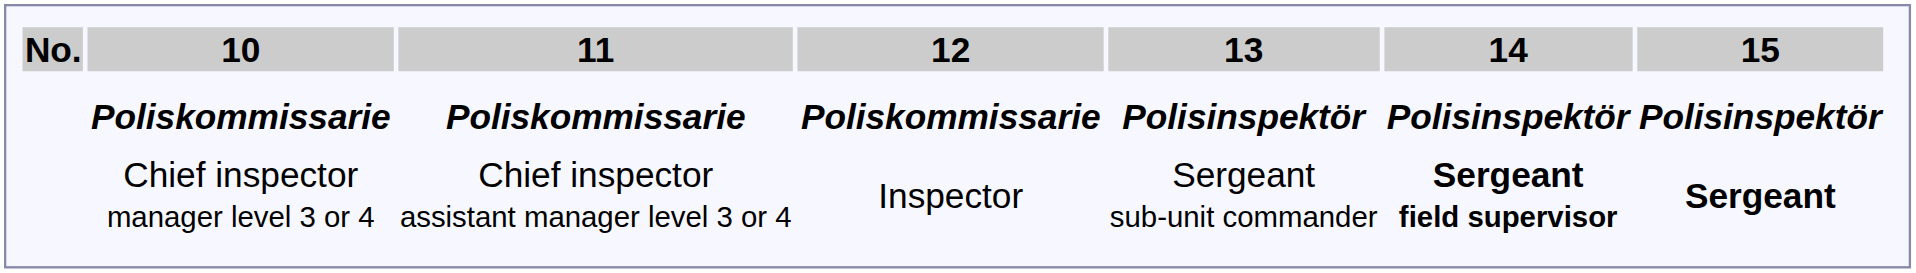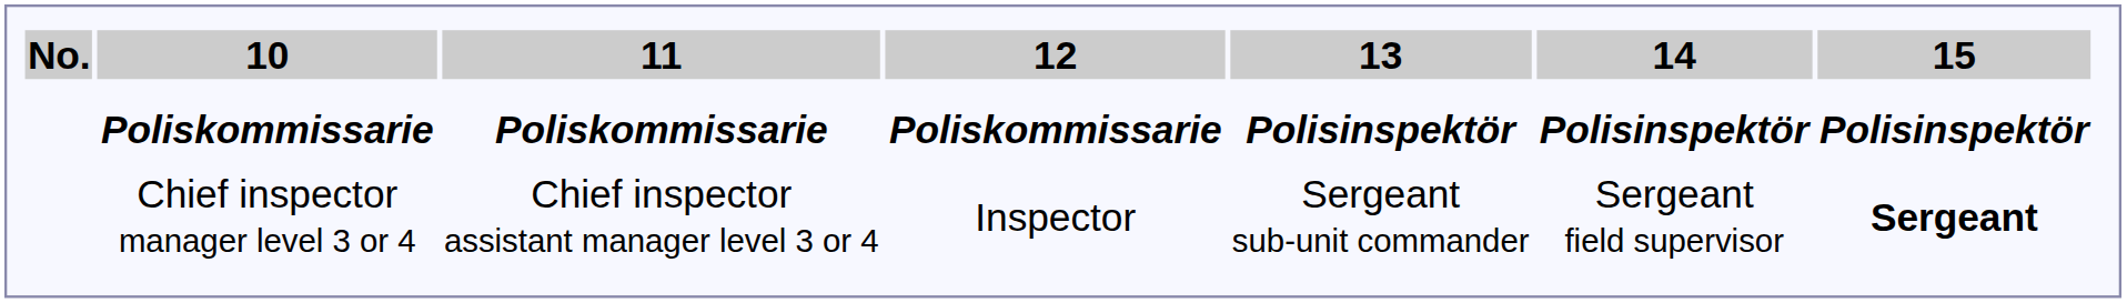Chief inspector manager level 3 or 4 | 14: bold -> normal
